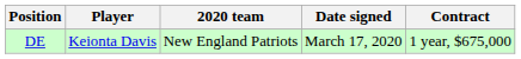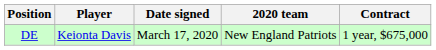columns swapped: 2020 team <-> Date signed
